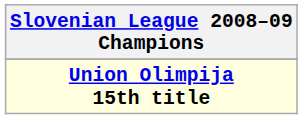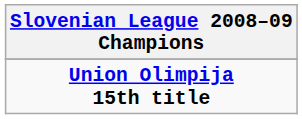row 2 | column 1: lightyellow background -> no background
